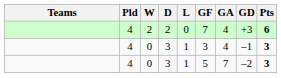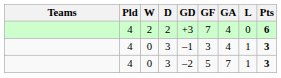columns swapped: L <-> GD
